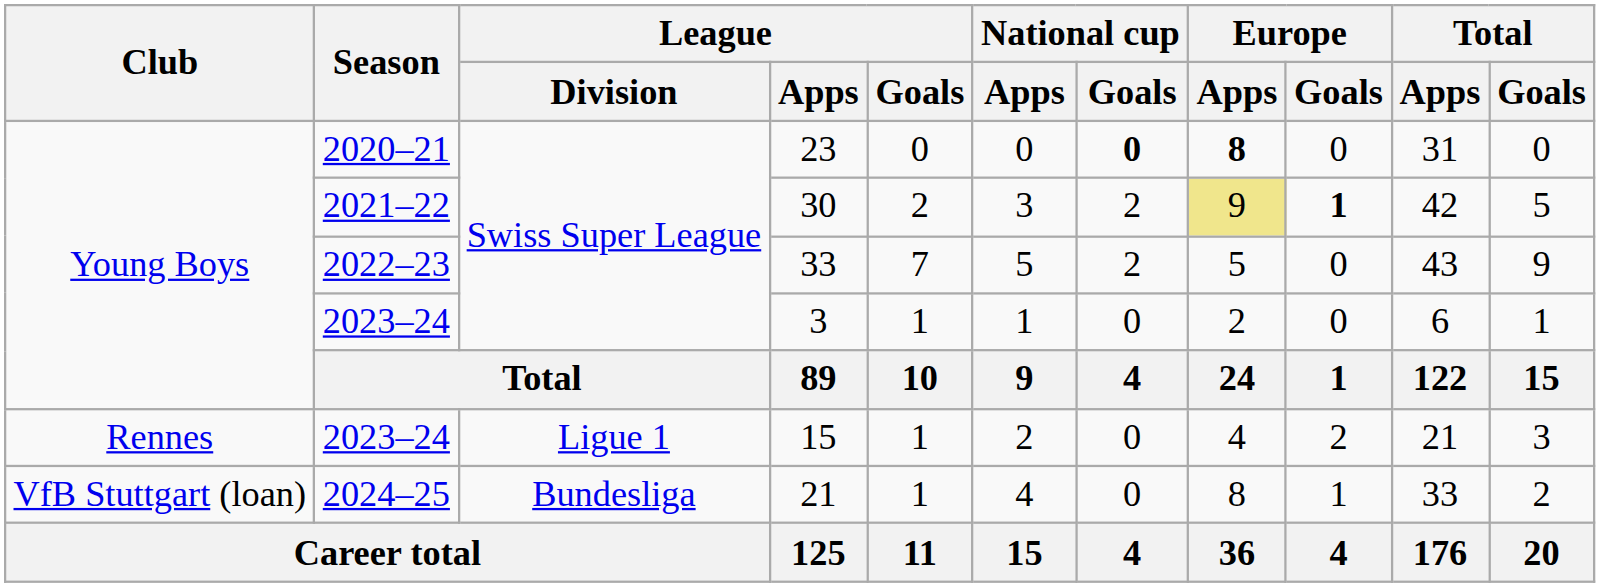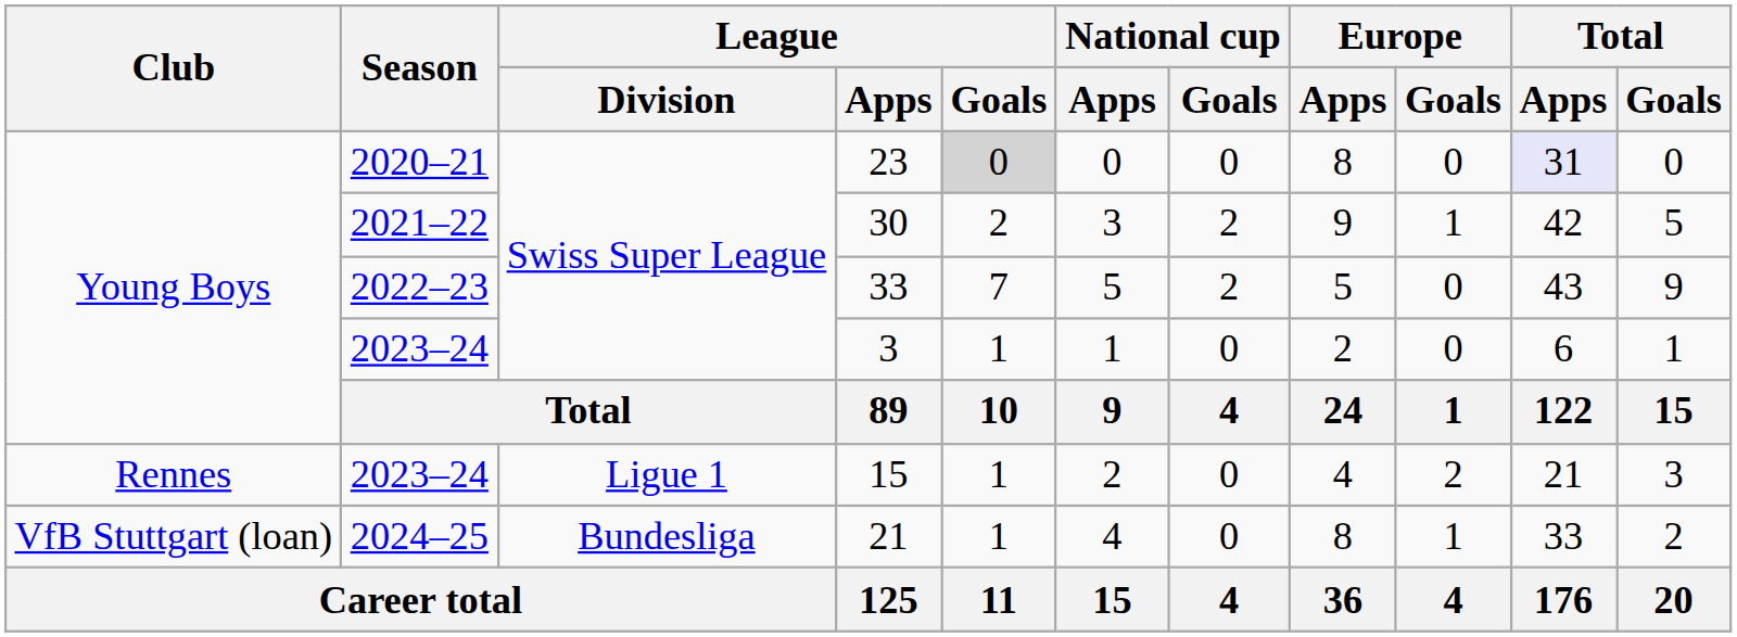23 | League / Goals: no background -> lightgrey background
23 | National cup / Goals: bold -> normal
23 | Europe / Apps: bold -> normal
23 | Total / Apps: no background -> lavender background
30 | Europe / Apps: khaki background -> no background
30 | Europe / Goals: bold -> normal
